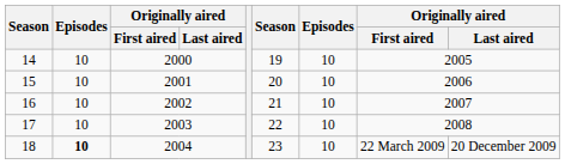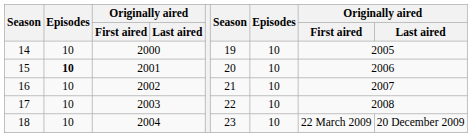15 | column 2: normal -> bold
18 | column 2: bold -> normal
